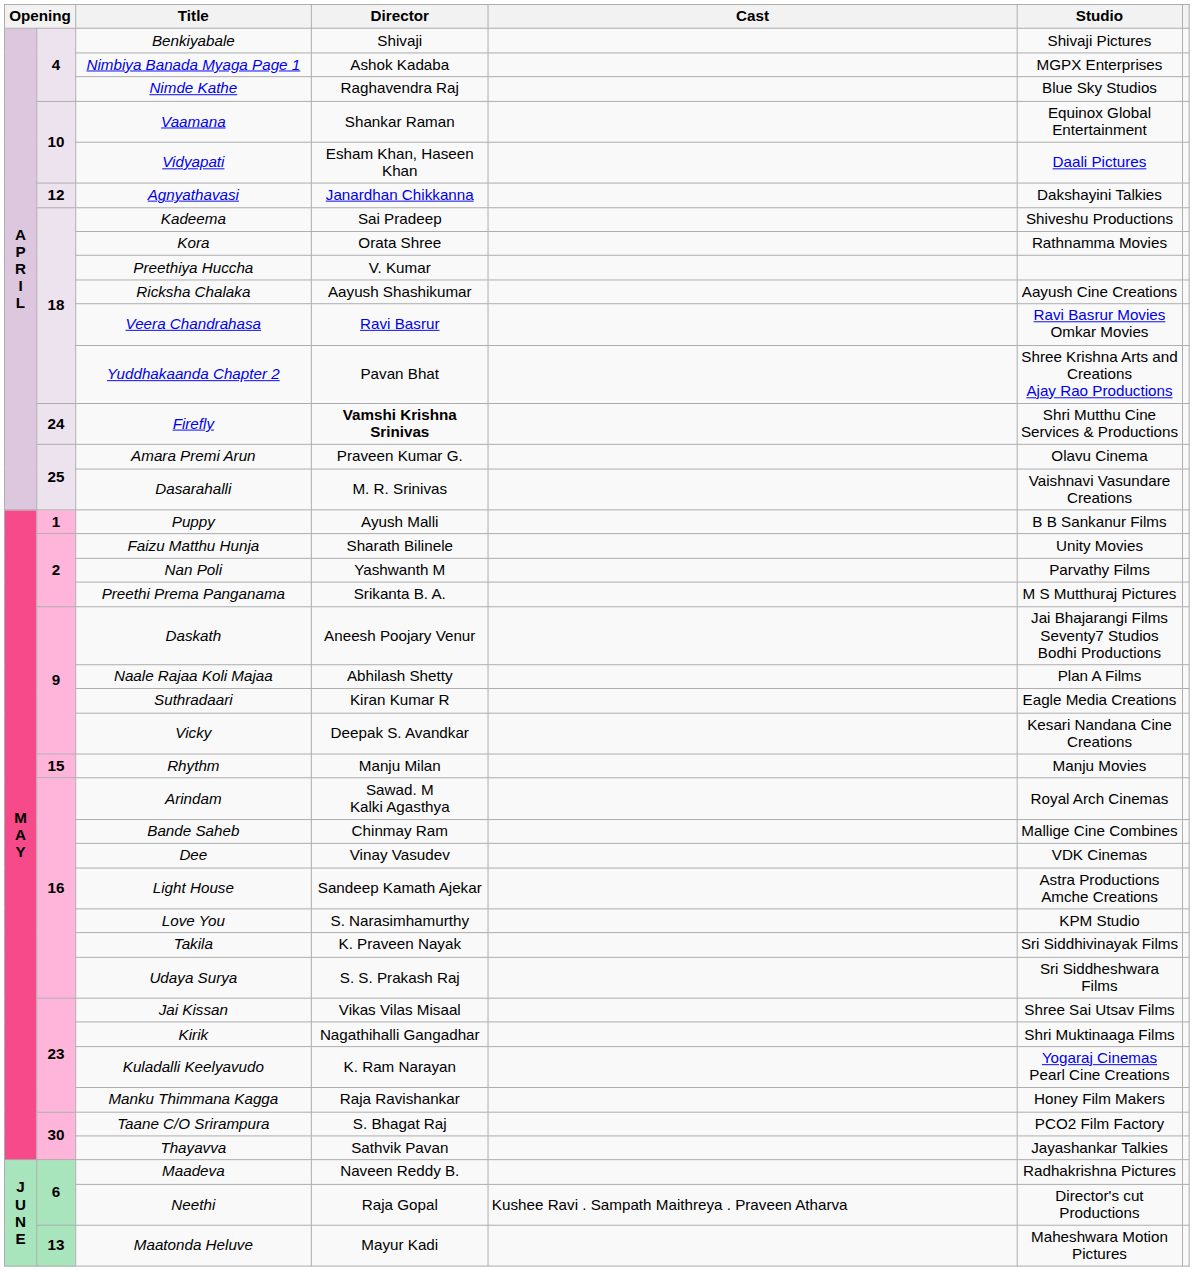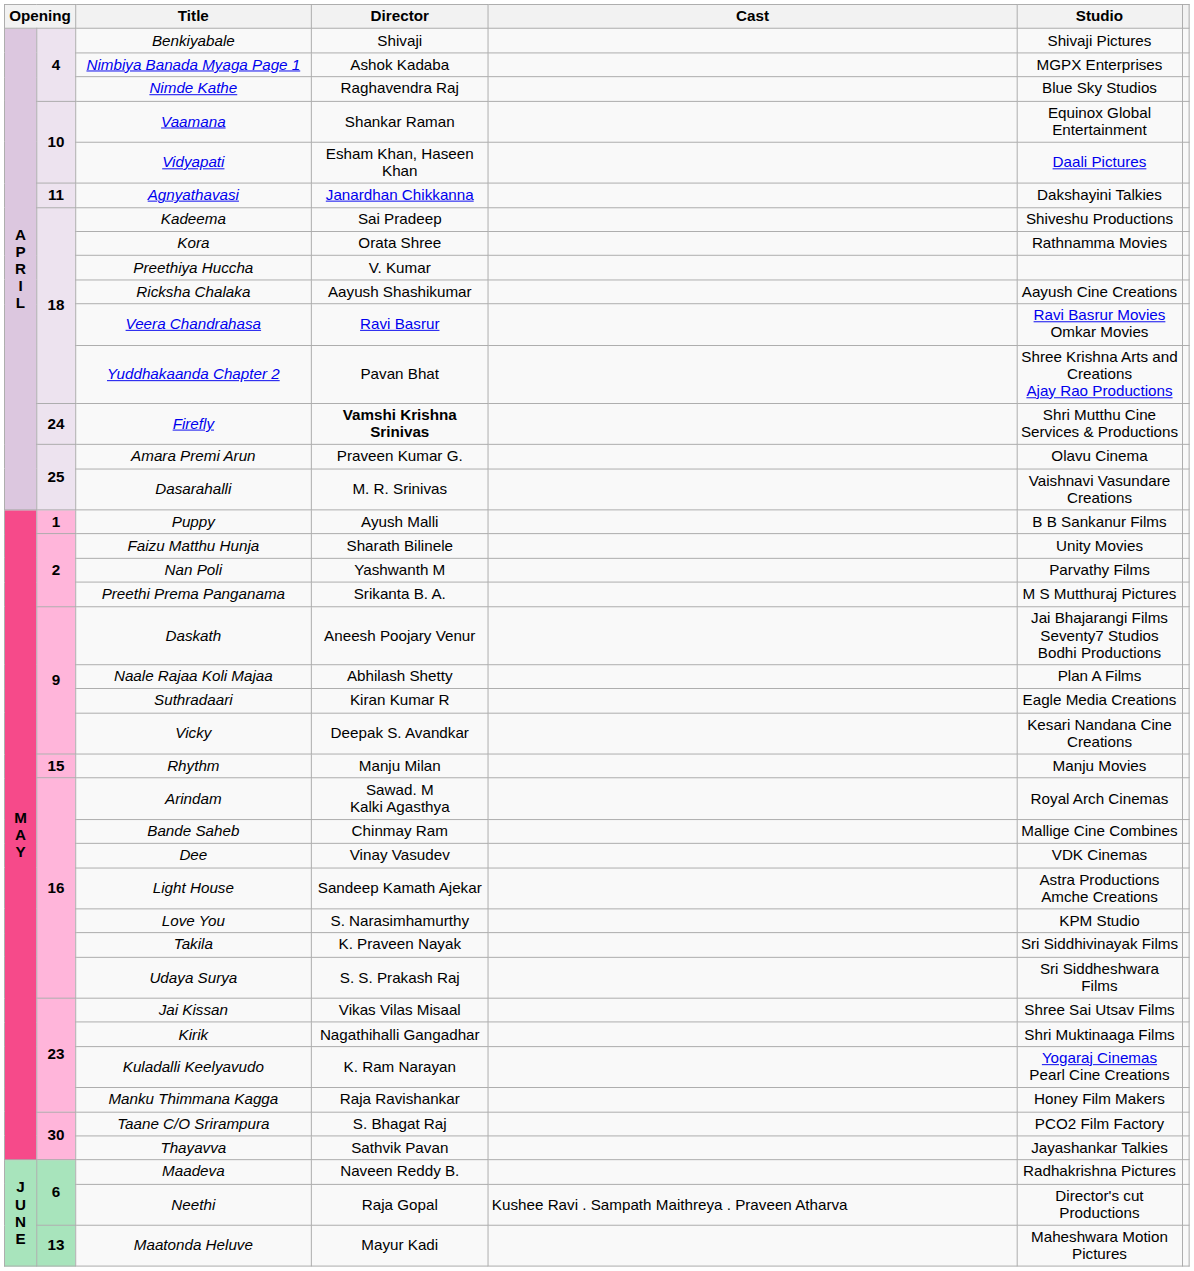Agnyathavasi | column 2: 12 -> 11
